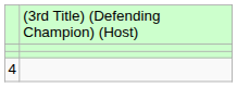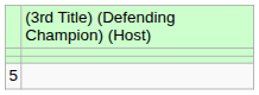row 4 | column 1: 4 -> 5
